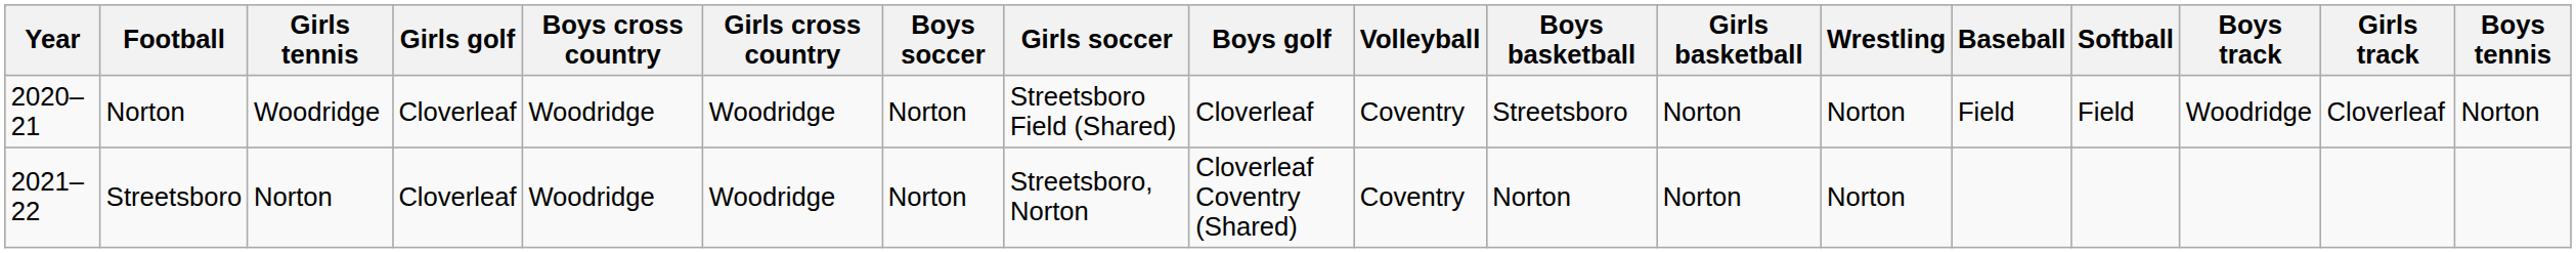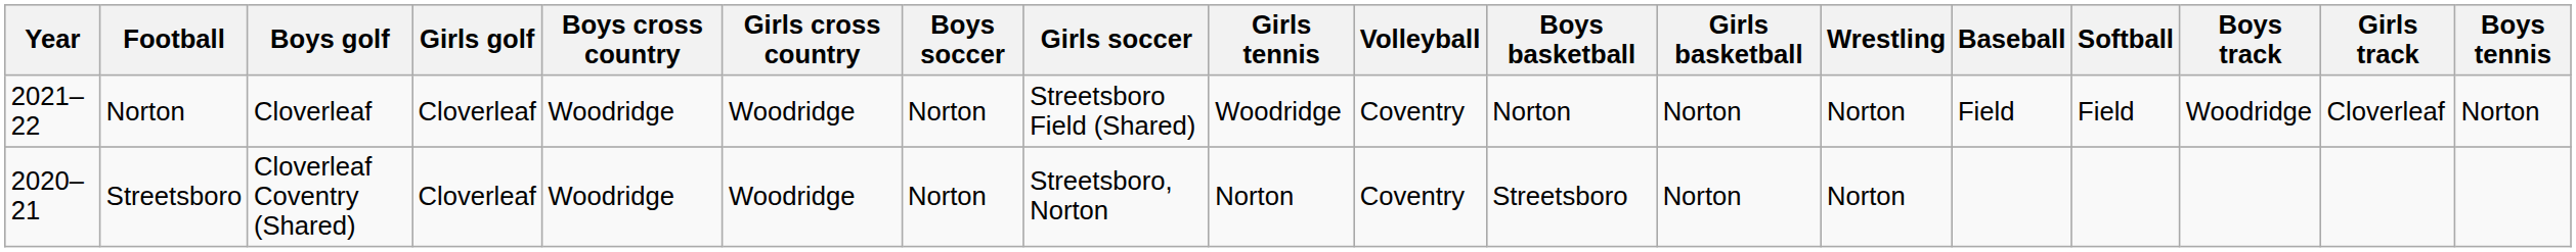columns swapped: Boys golf <-> Girls tennis
row 2 | Year: 2020–21 -> 2021–22
row 2 | Boys basketball: Streetsboro -> Norton
row 3 | Year: 2021–22 -> 2020–21
row 3 | Boys basketball: Norton -> Streetsboro
